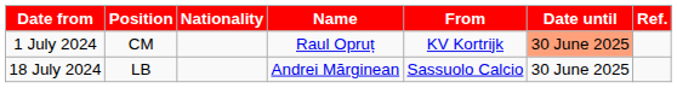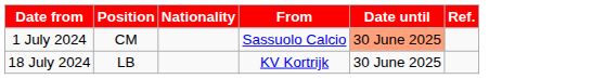- column: Name | Raul Opruț | Andrei Mărginean
1 July 2024 | From: KV Kortrijk -> Sassuolo Calcio
18 July 2024 | From: Sassuolo Calcio -> KV Kortrijk
